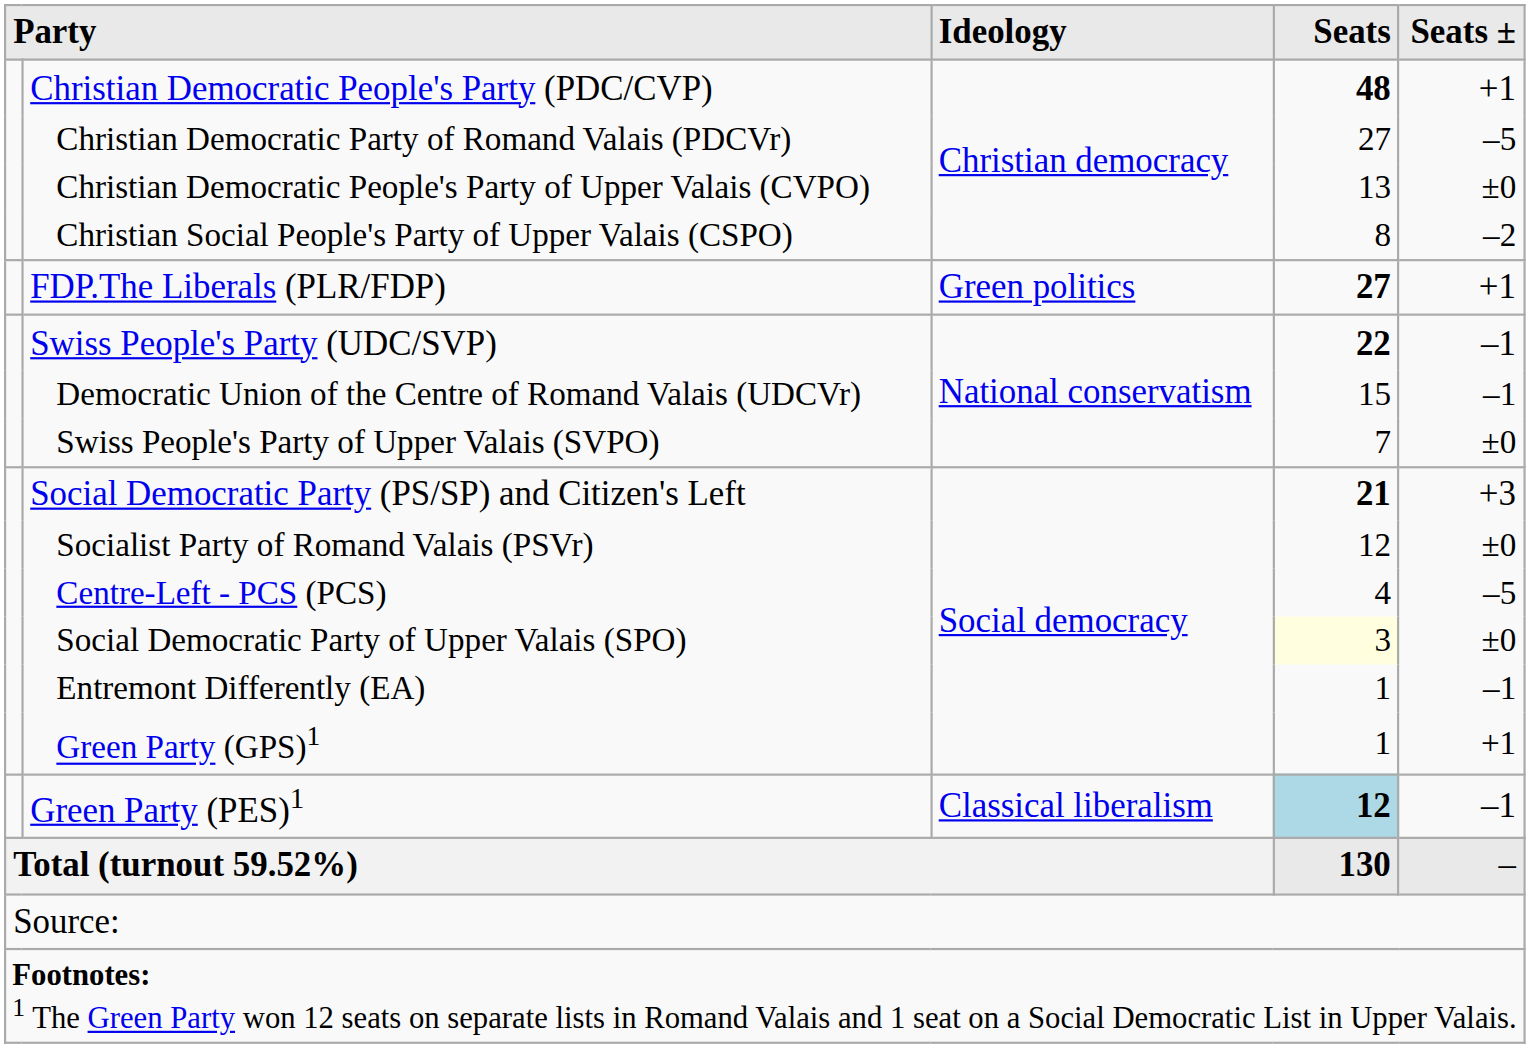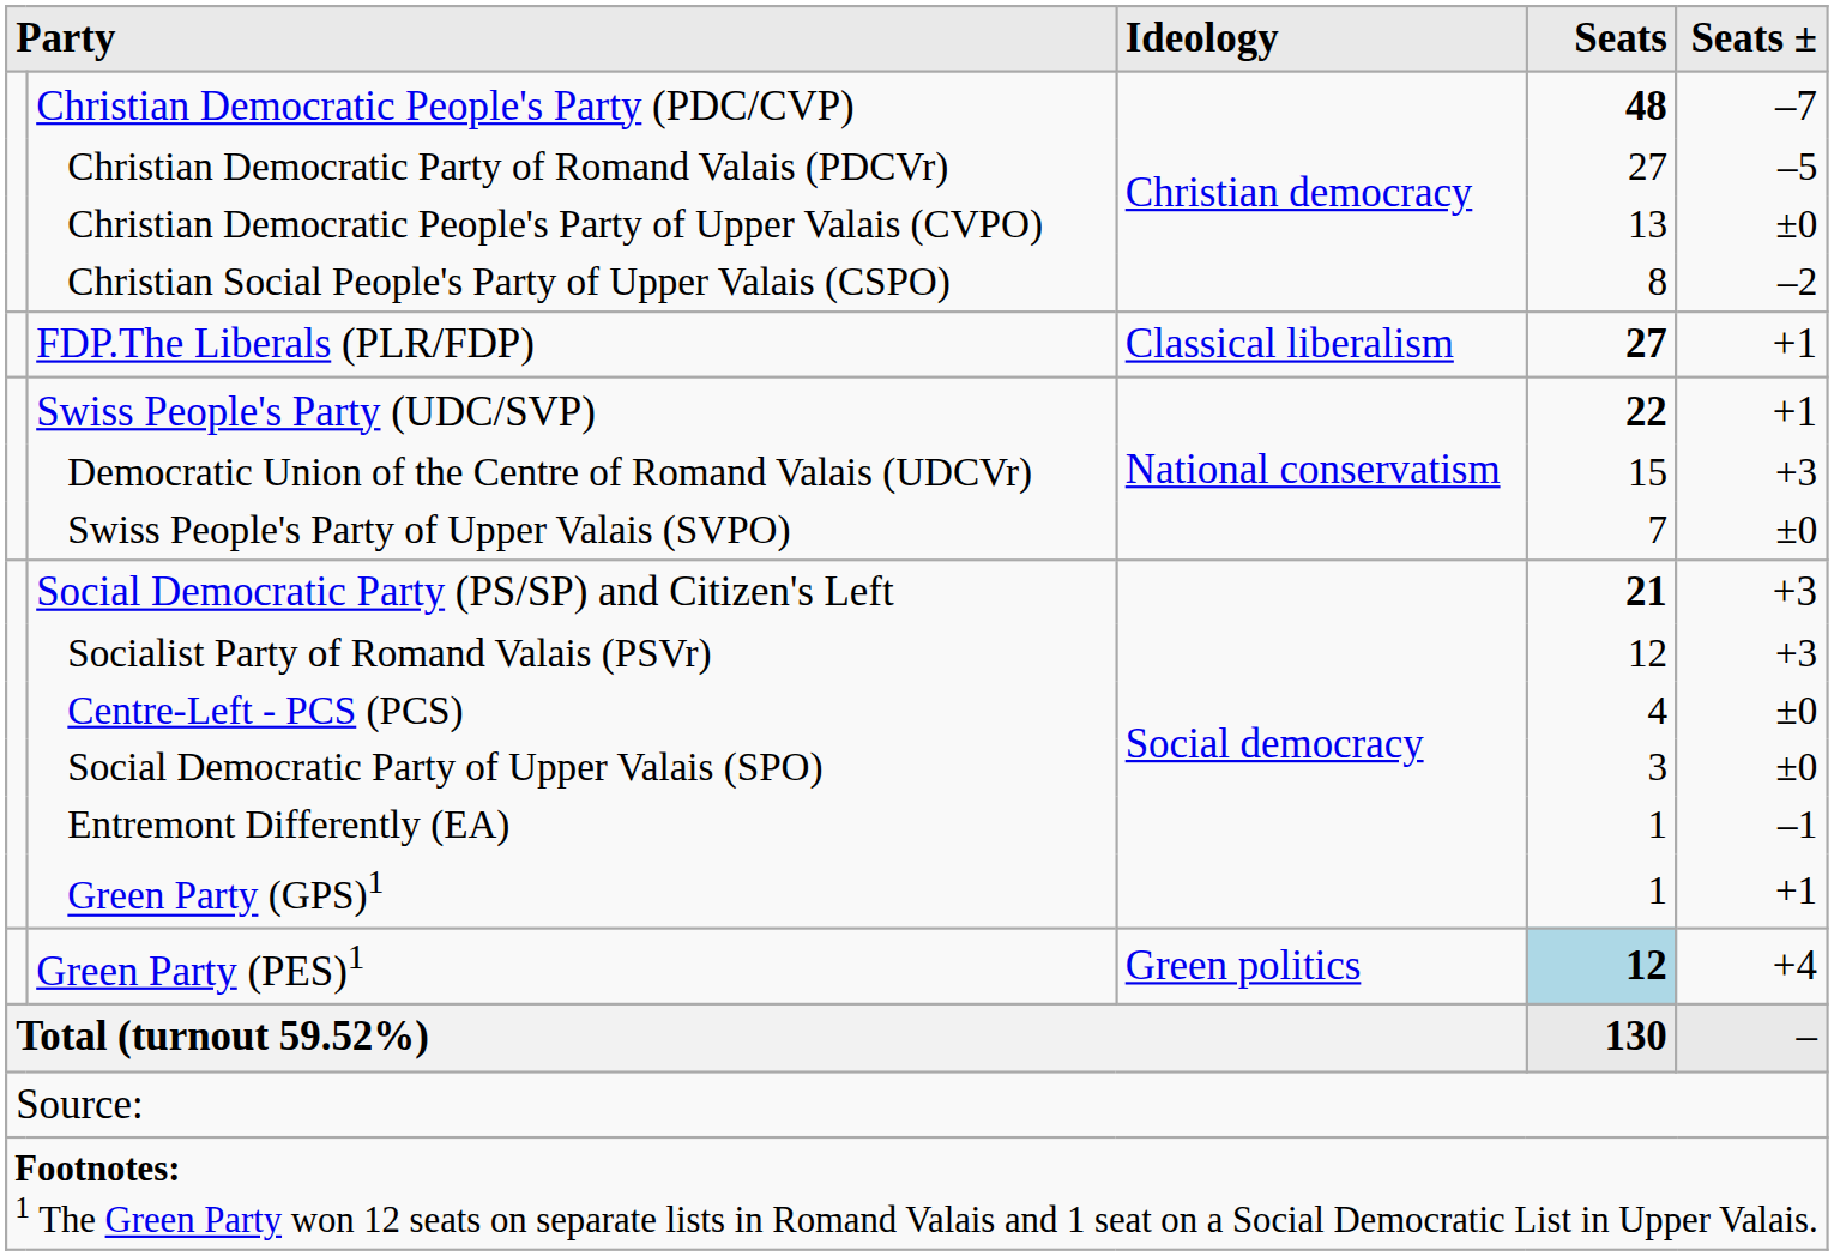Christian Democratic People's Party (PDC/CVP) | Seats ±: +1 -> –7
FDP.The Liberals (PLR/FDP) | Ideology: Green politics -> Classical liberalism
Swiss People's Party (UDC/SVP) | Seats ±: –1 -> +1
Democratic Union of the Centre of Romand Valais (UDCVr) | Seats ±: –1 -> +3
Socialist Party of Romand Valais (PSVr) | Seats ±: ±0 -> +3
Centre-Left - PCS (PCS) | Seats ±: –5 -> ±0
Social Democratic Party of Upper Valais (SPO) | Seats: lightyellow background -> no background
Green Party (PES)1 | Ideology: Classical liberalism -> Green politics
Green Party (PES)1 | Seats ±: –1 -> +4
